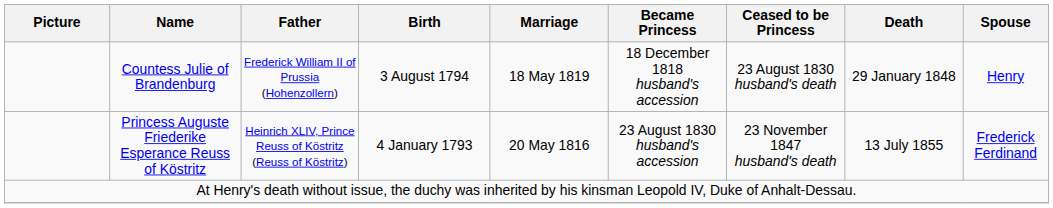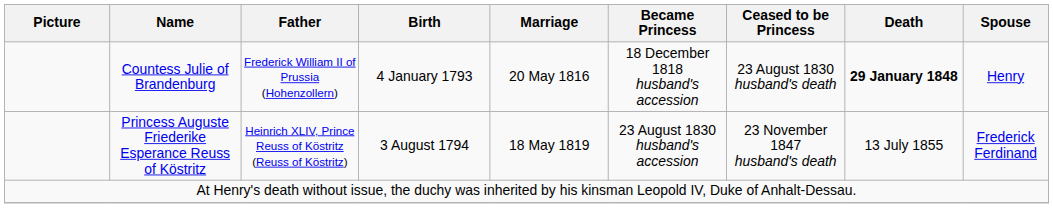Countess Julie of Brandenburg | Birth: 3 August 1794 -> 4 January 1793
Countess Julie of Brandenburg | Marriage: 18 May 1819 -> 20 May 1816
Countess Julie of Brandenburg | Death: normal -> bold
Princess Auguste Friederike Esperance Reuss of Köstritz | Birth: 4 January 1793 -> 3 August 1794
Princess Auguste Friederike Esperance Reuss of Köstritz | Marriage: 20 May 1816 -> 18 May 1819
